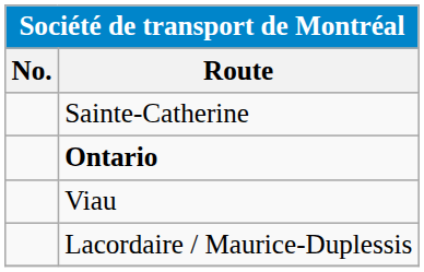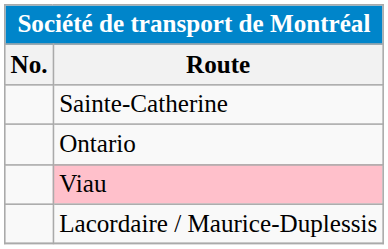Ontario | Route: bold -> normal
Viau | Route: no background -> pink background
